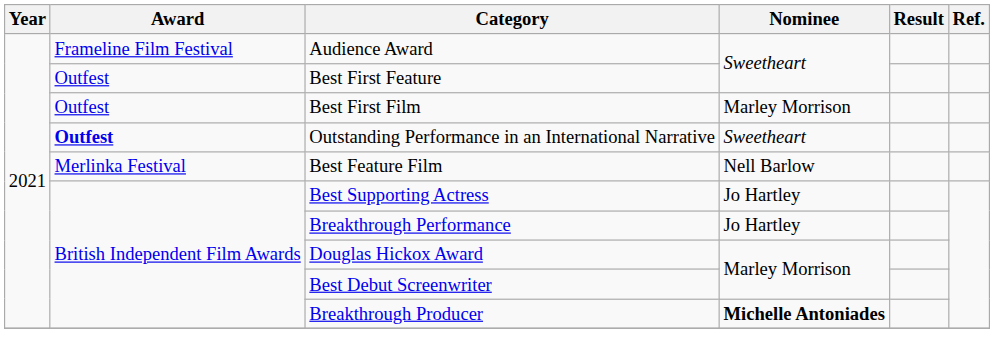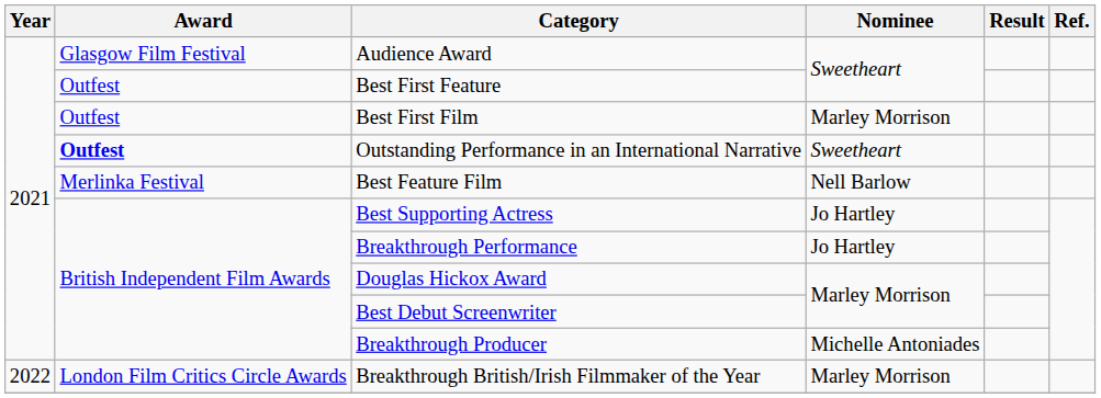Audience Award | Award: Frameline Film Festival -> Glasgow Film Festival
Breakthrough Producer | Nominee: bold -> normal
+ row: 2022 | London Film Critics Circle Awards | Breakthrough British/Irish Filmmaker of the Year | Marley Morrison
